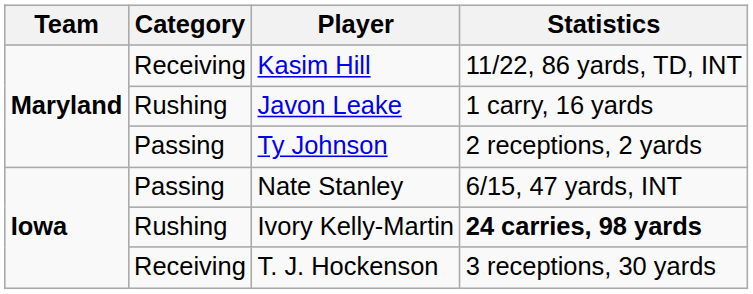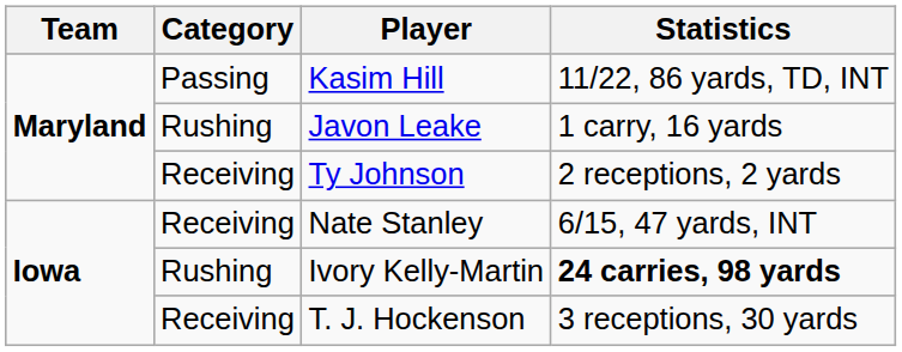Kasim Hill | Category: Receiving -> Passing
Ty Johnson | Category: Passing -> Receiving
Nate Stanley | Category: Passing -> Receiving
